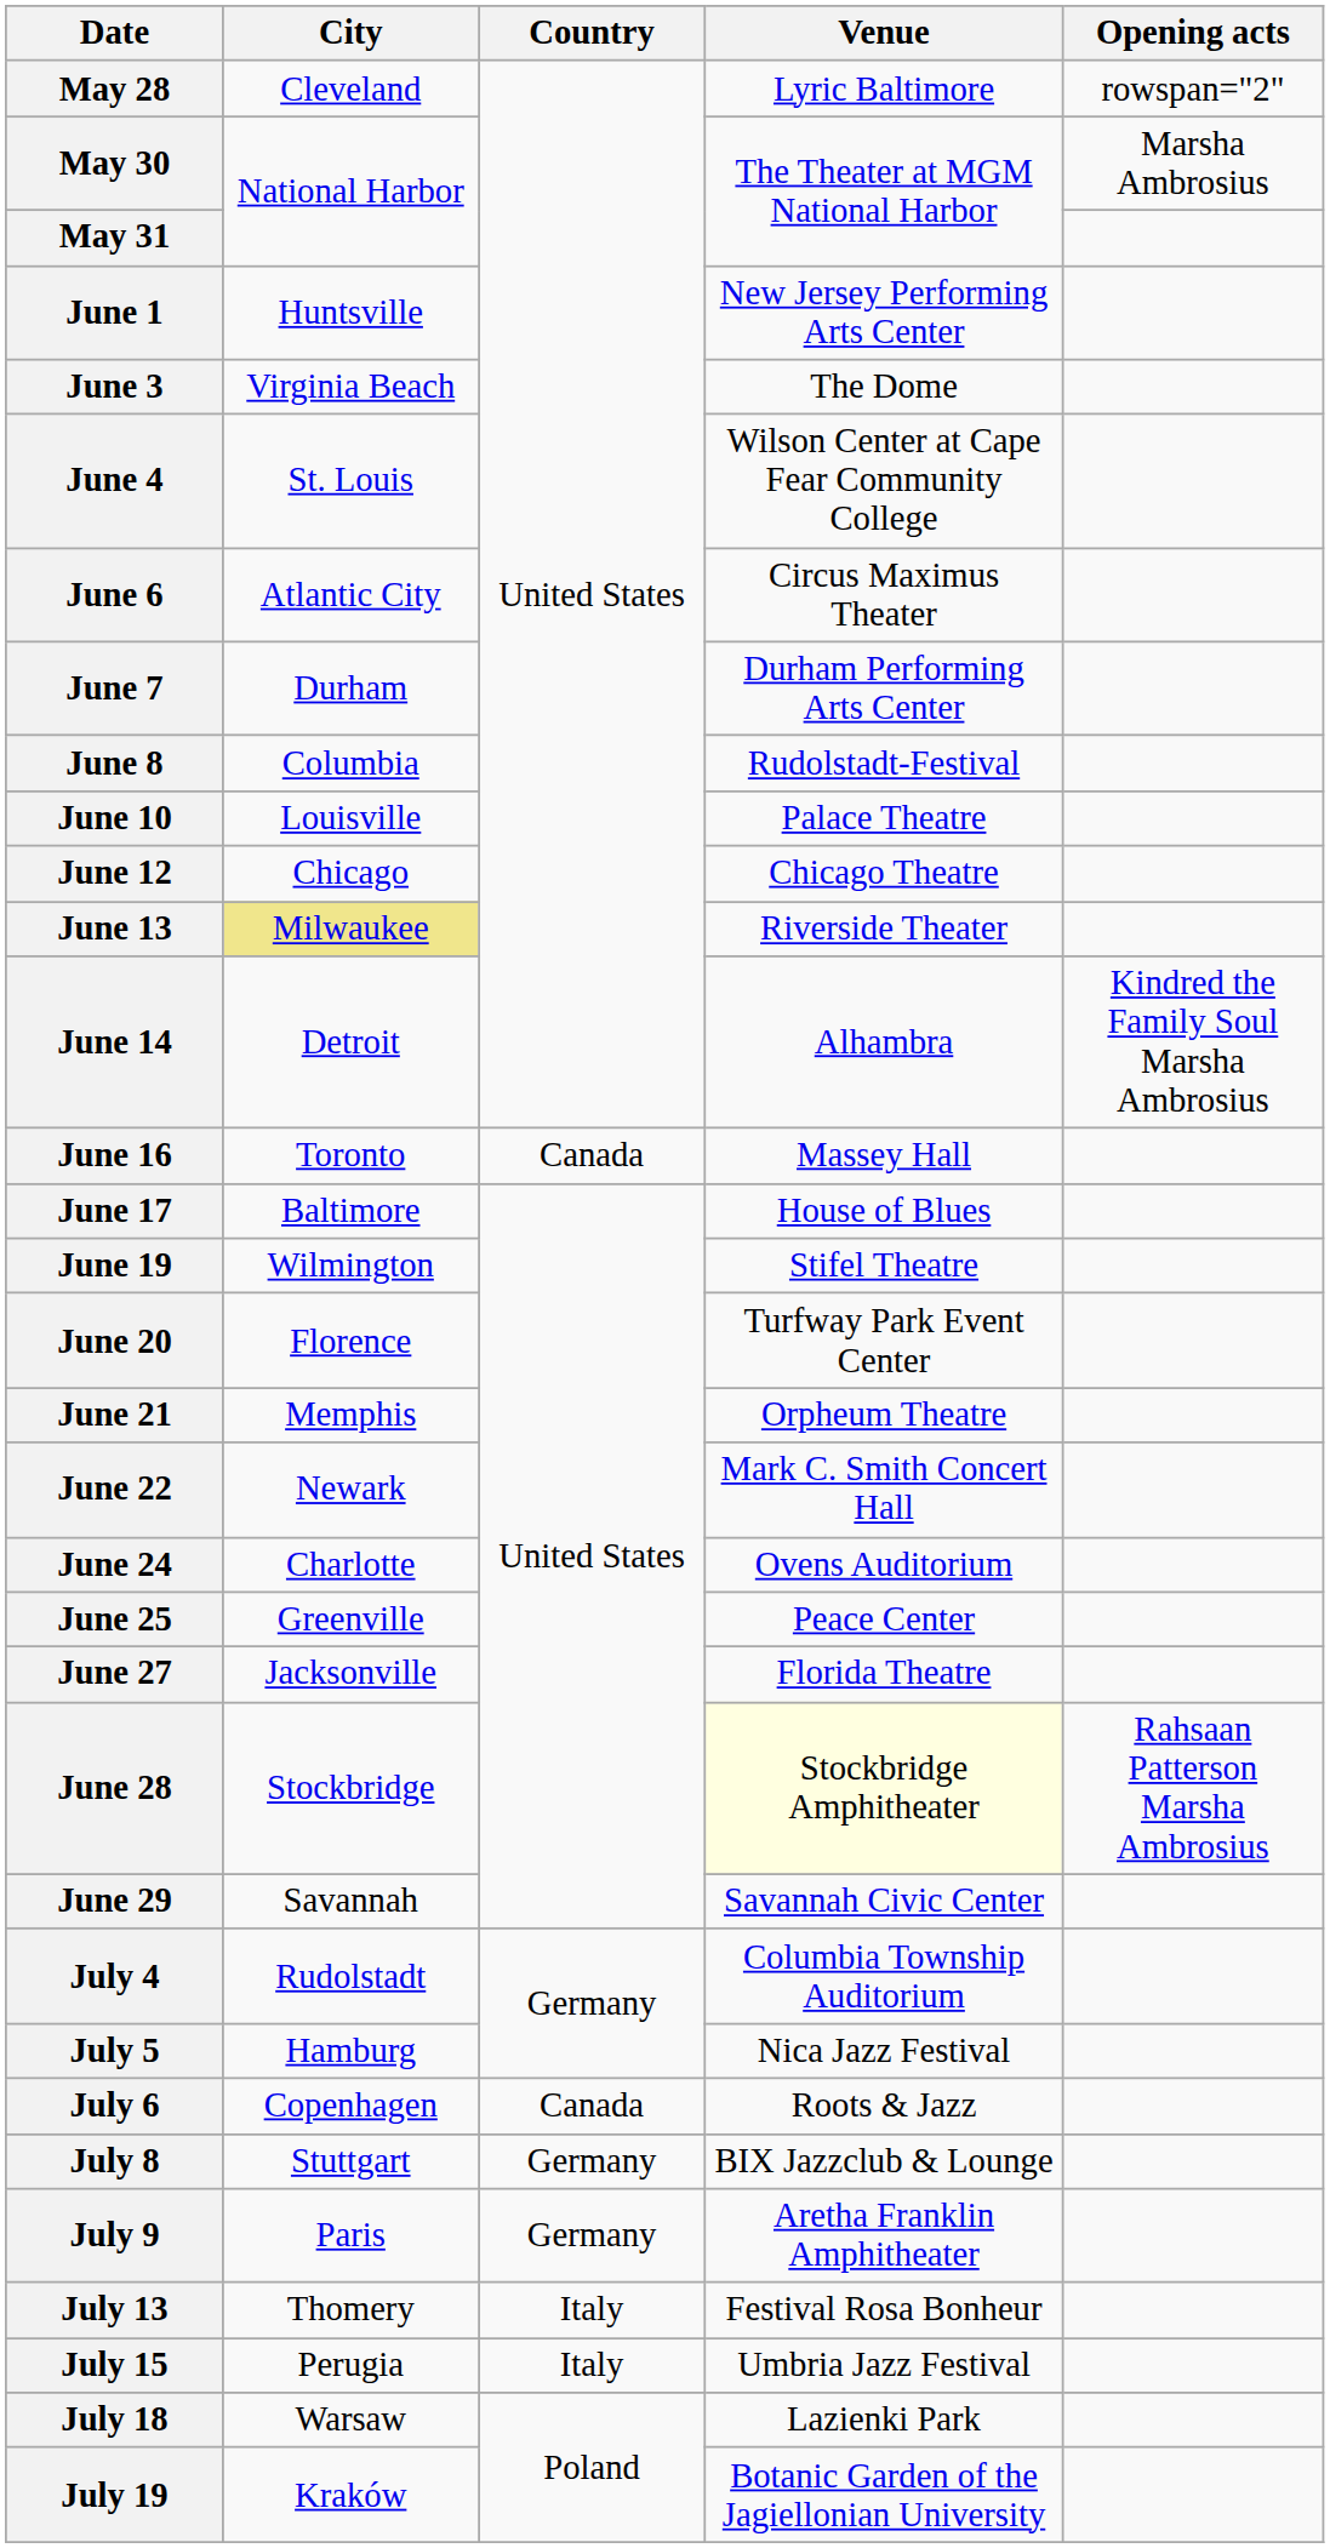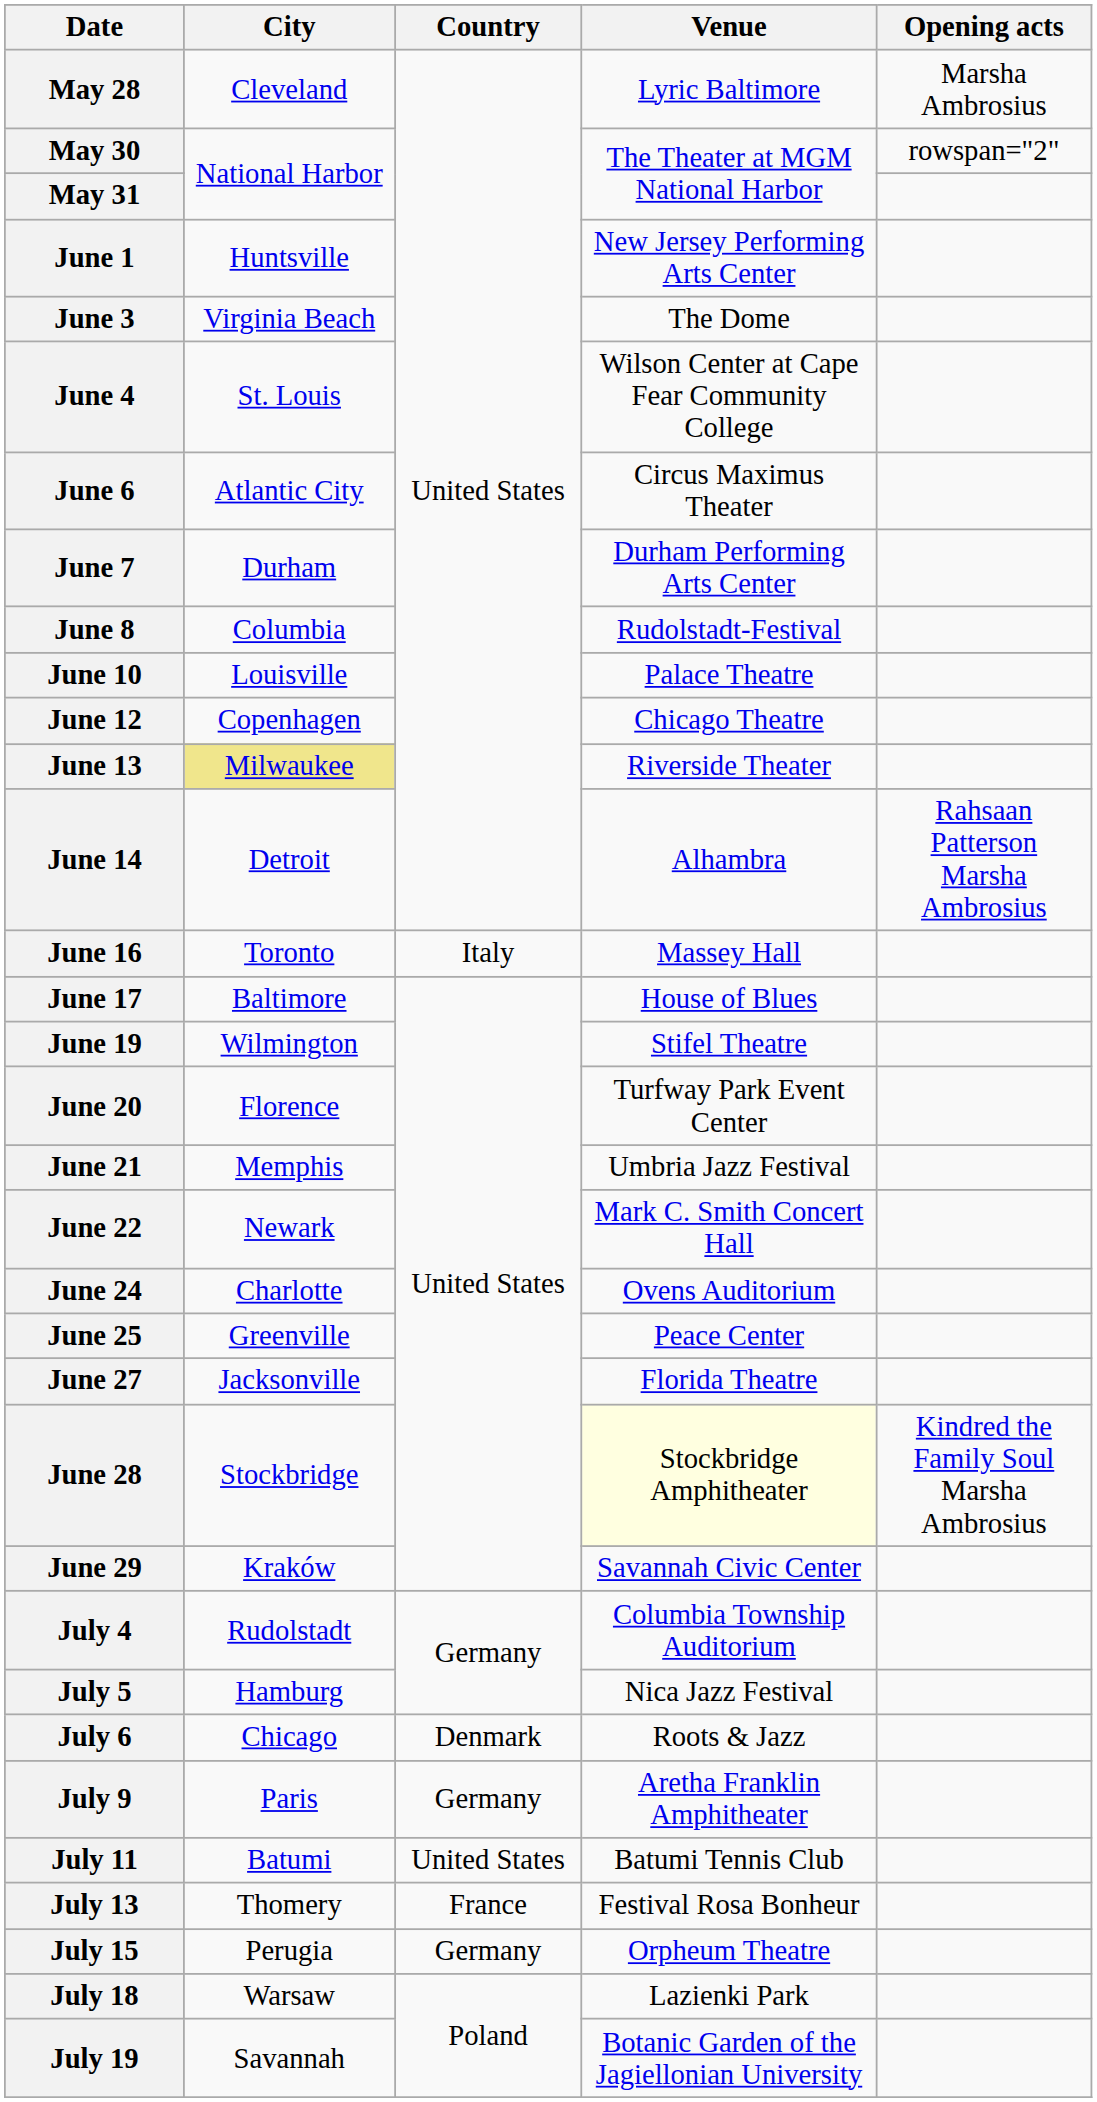May 28 | Opening acts: rowspan="2" -> Marsha Ambrosius
May 30 | Opening acts: Marsha Ambrosius -> rowspan="2"
June 12 | City: Chicago -> Copenhagen
June 14 | Opening acts: Kindred the Family Soul Marsha Ambrosius -> Rahsaan Patterson Marsha Ambrosius
June 16 | Country: Canada -> Italy
June 21 | Venue: Orpheum Theatre -> Umbria Jazz Festival
June 28 | Opening acts: Rahsaan Patterson Marsha Ambrosius -> Kindred the Family Soul Marsha Ambrosius
June 29 | City: Savannah -> Kraków
July 6 | City: Copenhagen -> Chicago
July 6 | Country: Canada -> Denmark
- row: July 8 | Stuttgart | Germany | BIX Jazzclub & Lounge
+ row: July 11 | Batumi | United States | Batumi Tennis Club
July 13 | Country: Italy -> France
July 15 | Country: Italy -> Germany
July 15 | Venue: Umbria Jazz Festival -> Orpheum Theatre
July 19 | City: Kraków -> Savannah
